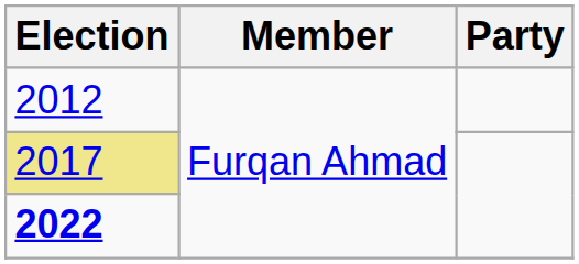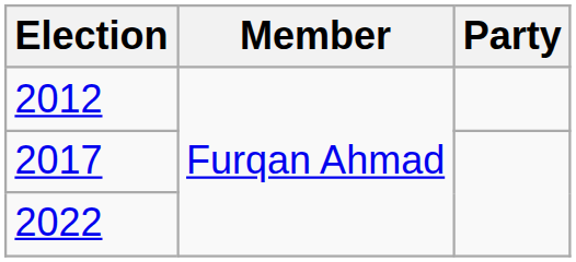2017 | Election: khaki background -> no background
2022 | Election: bold -> normal
